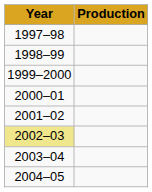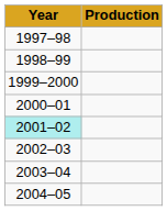2001–02 | Year: no background -> paleturquoise background
2002–03 | Year: khaki background -> no background
